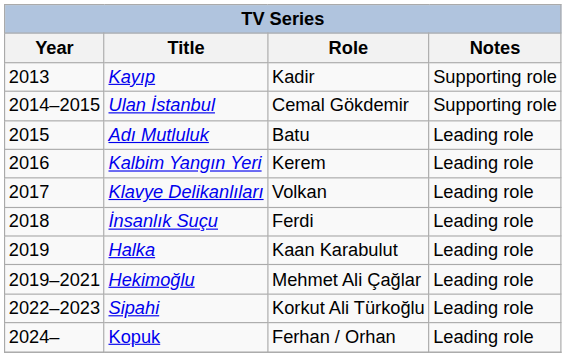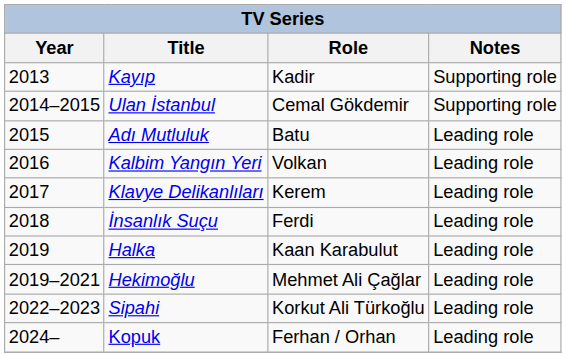Kalbim Yangın Yeri | Role: Kerem -> Volkan
Klavye Delikanlıları | Role: Volkan -> Kerem
